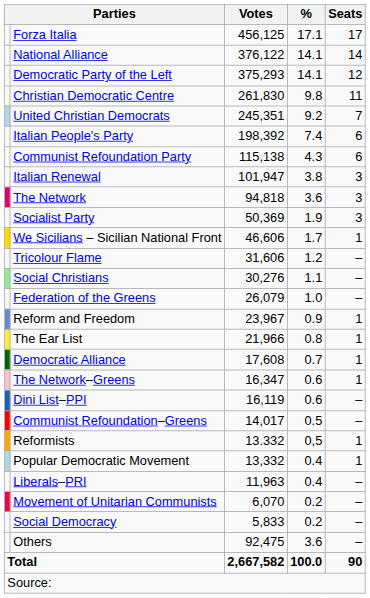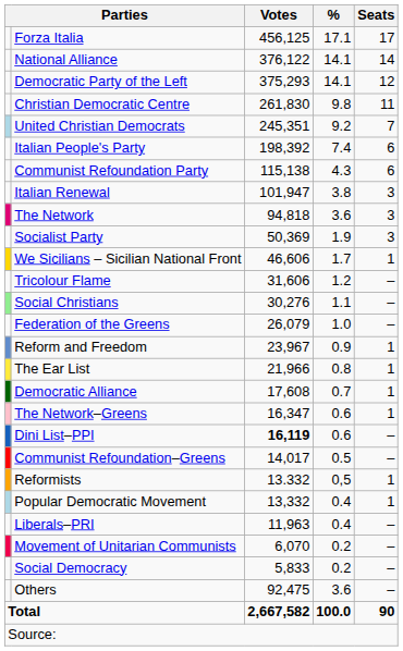Dini List–PPI | Votes: normal -> bold
